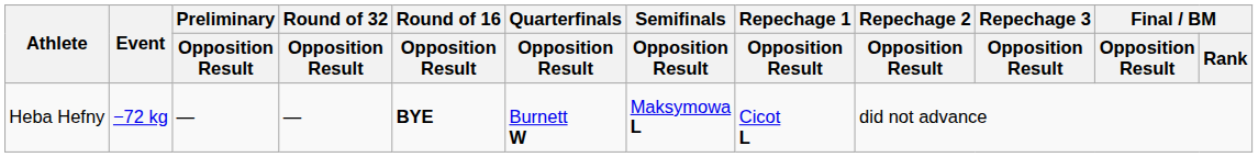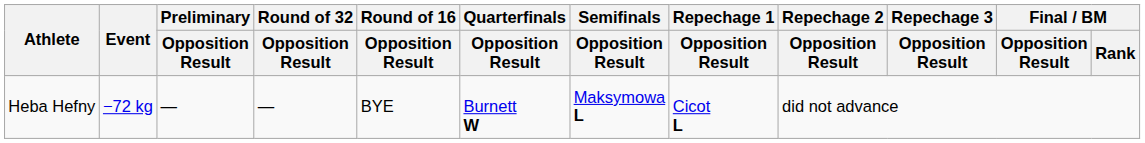Heba Hefny | Round of 16 / Opposition Result: bold -> normal
